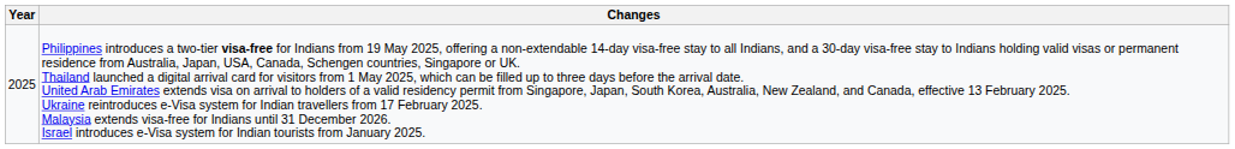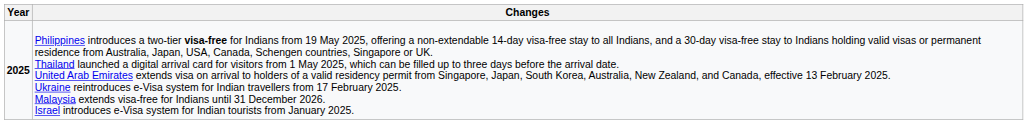row 2 | Year: normal -> bold
